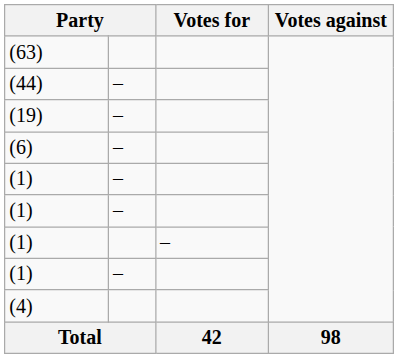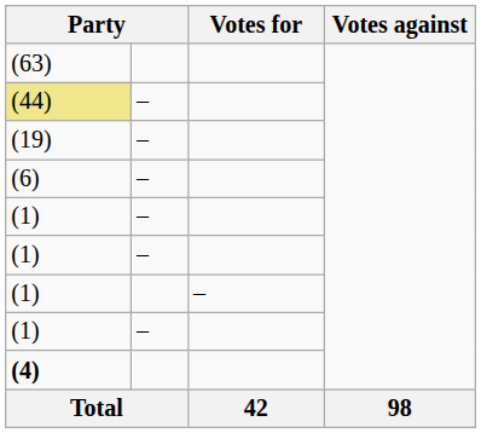(44) | column 1: no background -> khaki background
(4) | column 1: normal -> bold
